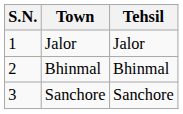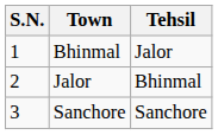row 2 | Town: Jalor -> Bhinmal
row 3 | Town: Bhinmal -> Jalor
